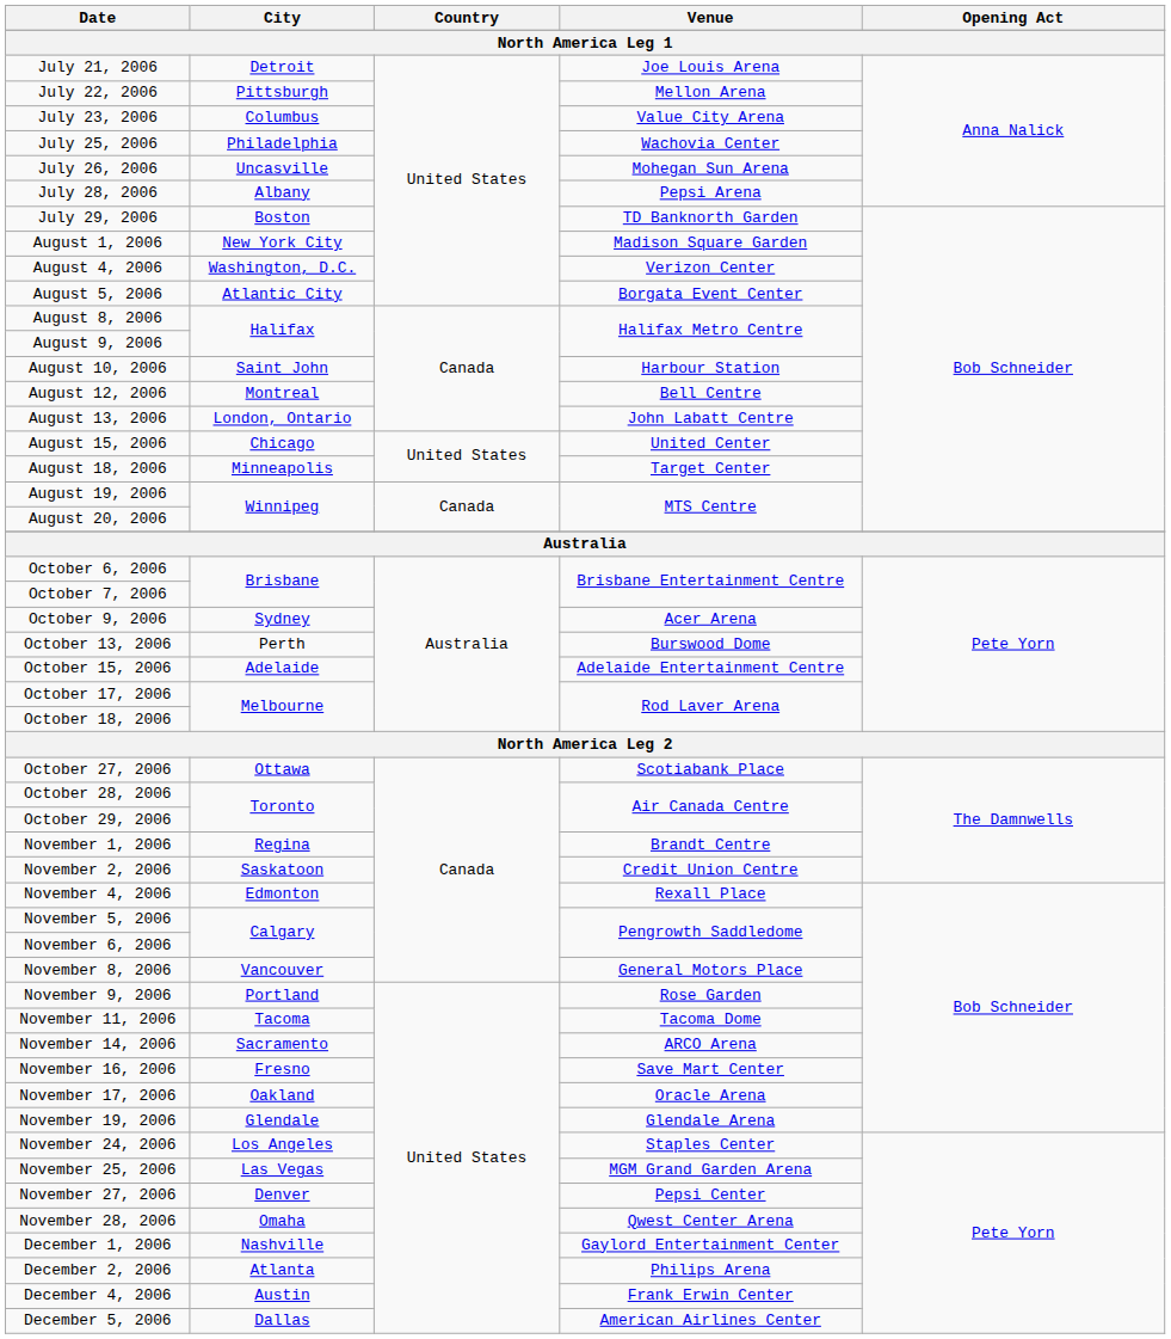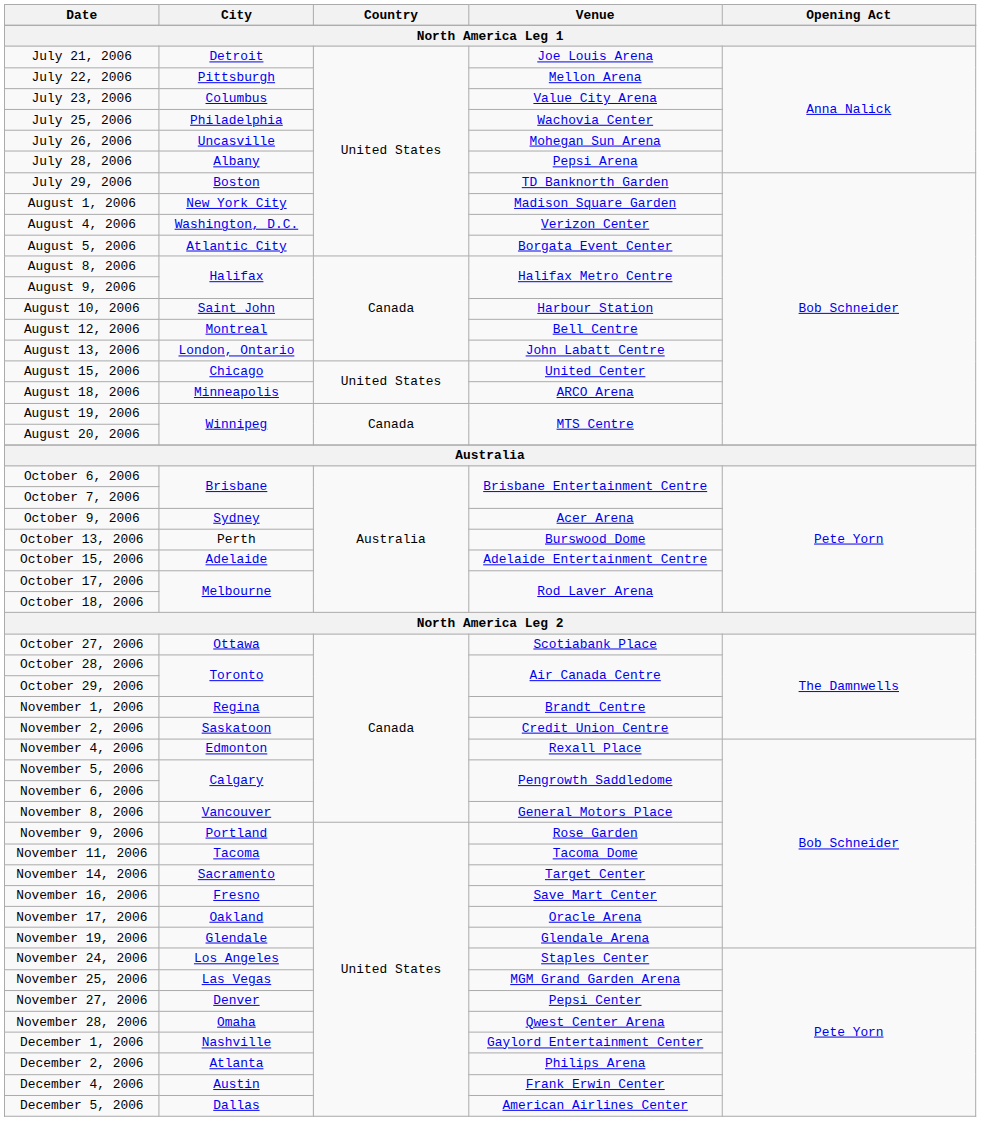August 18, 2006 | Venue: Target Center -> ARCO Arena
November 14, 2006 | Venue: ARCO Arena -> Target Center
